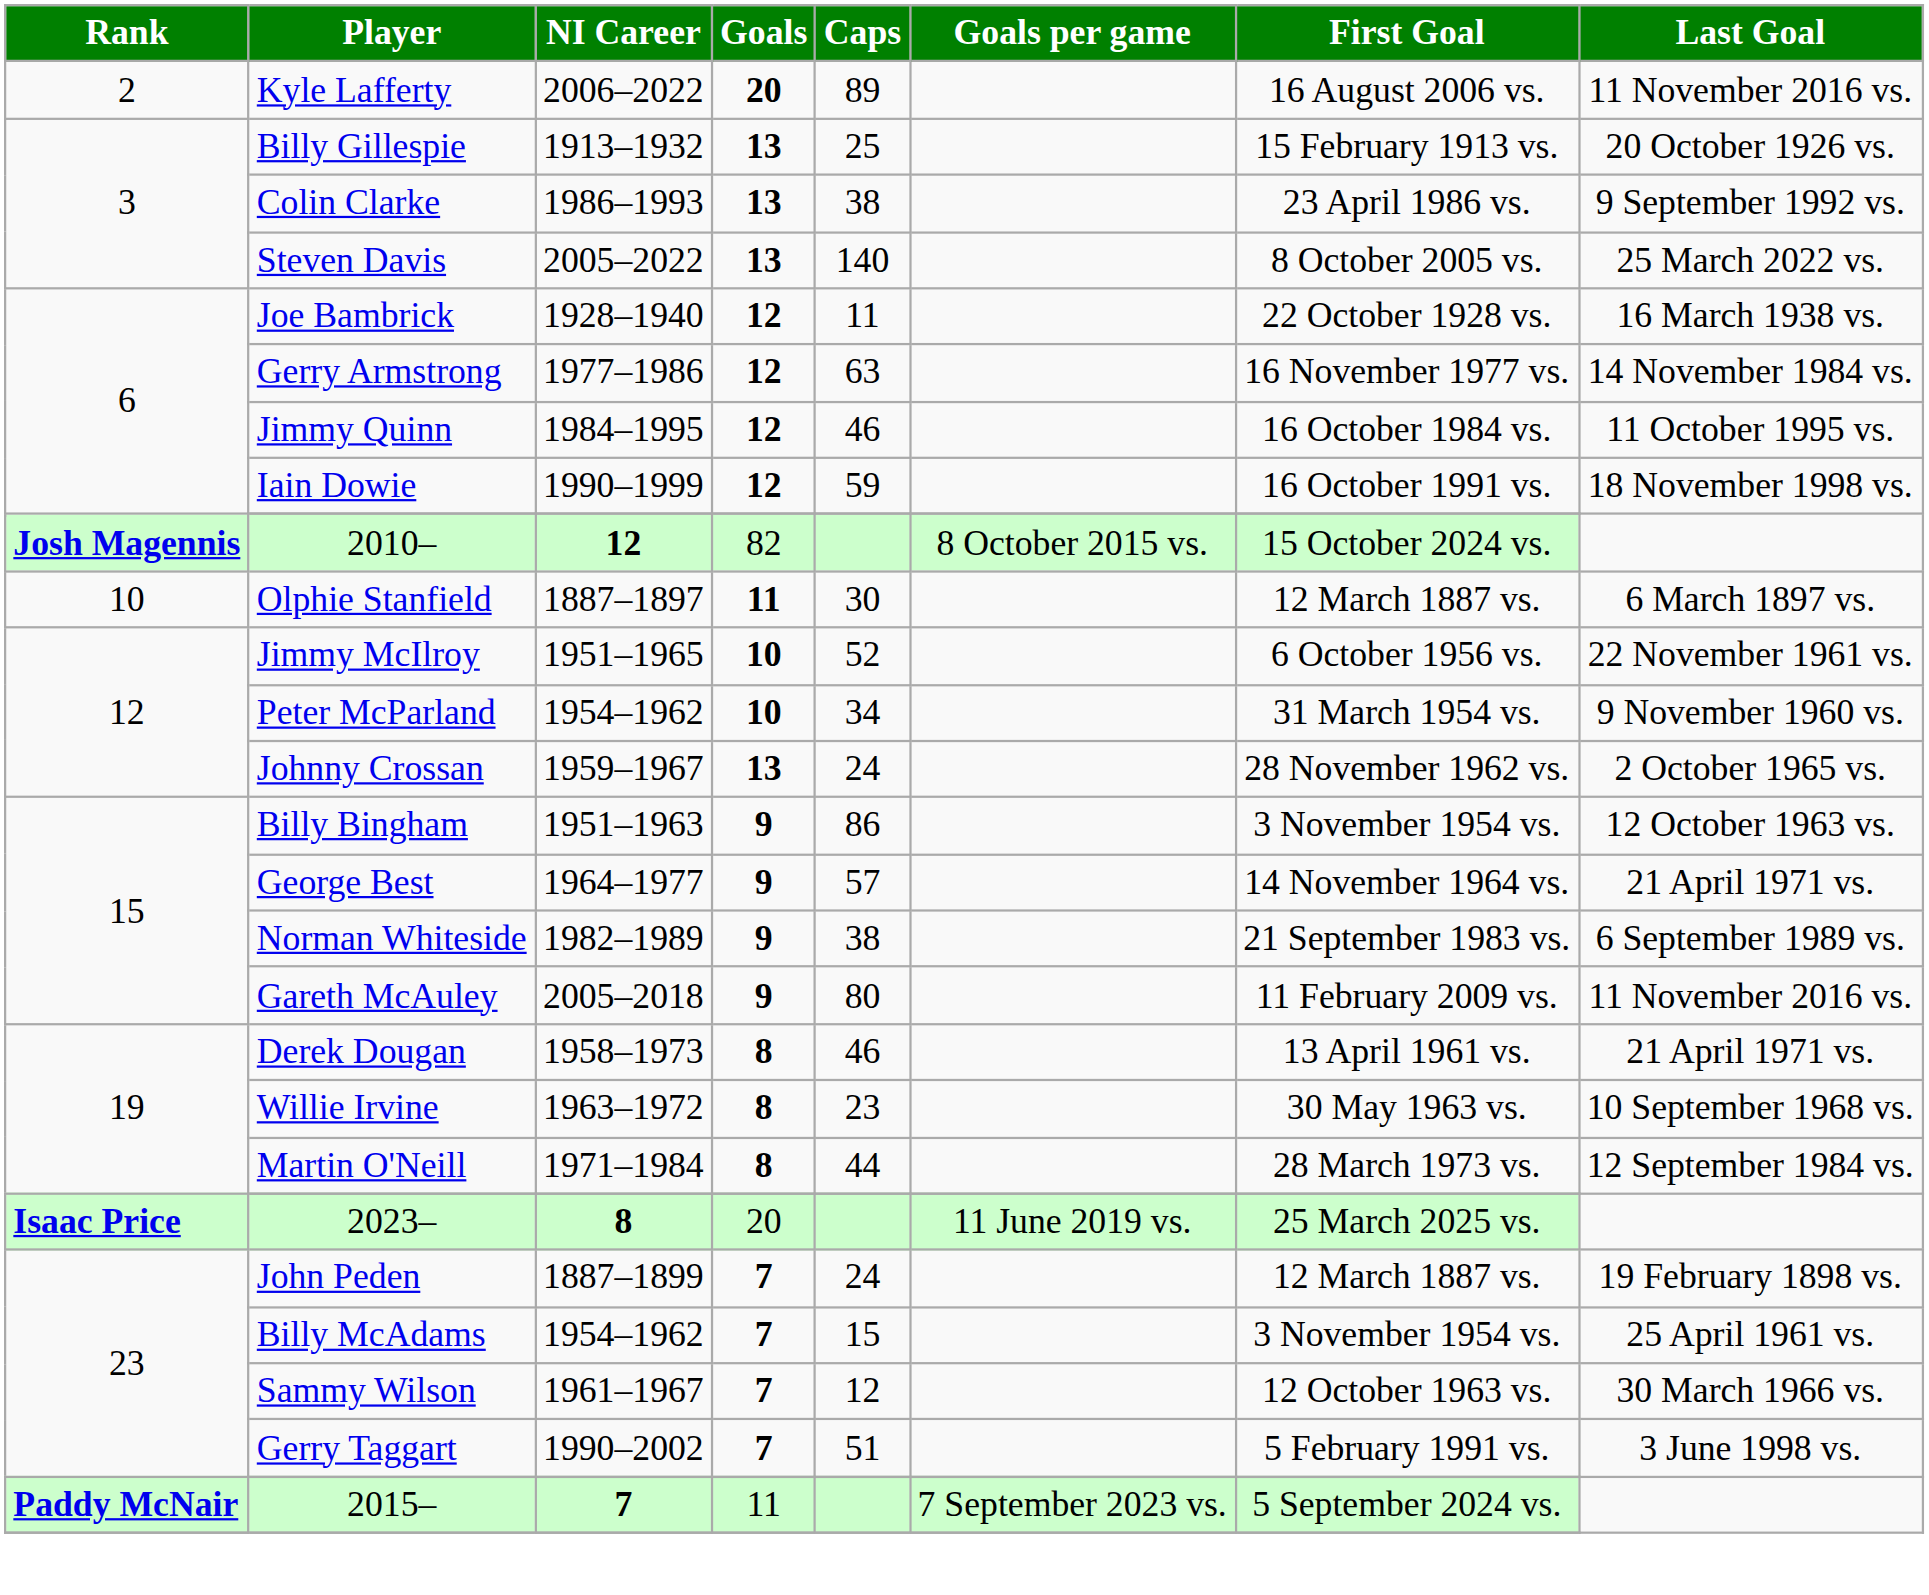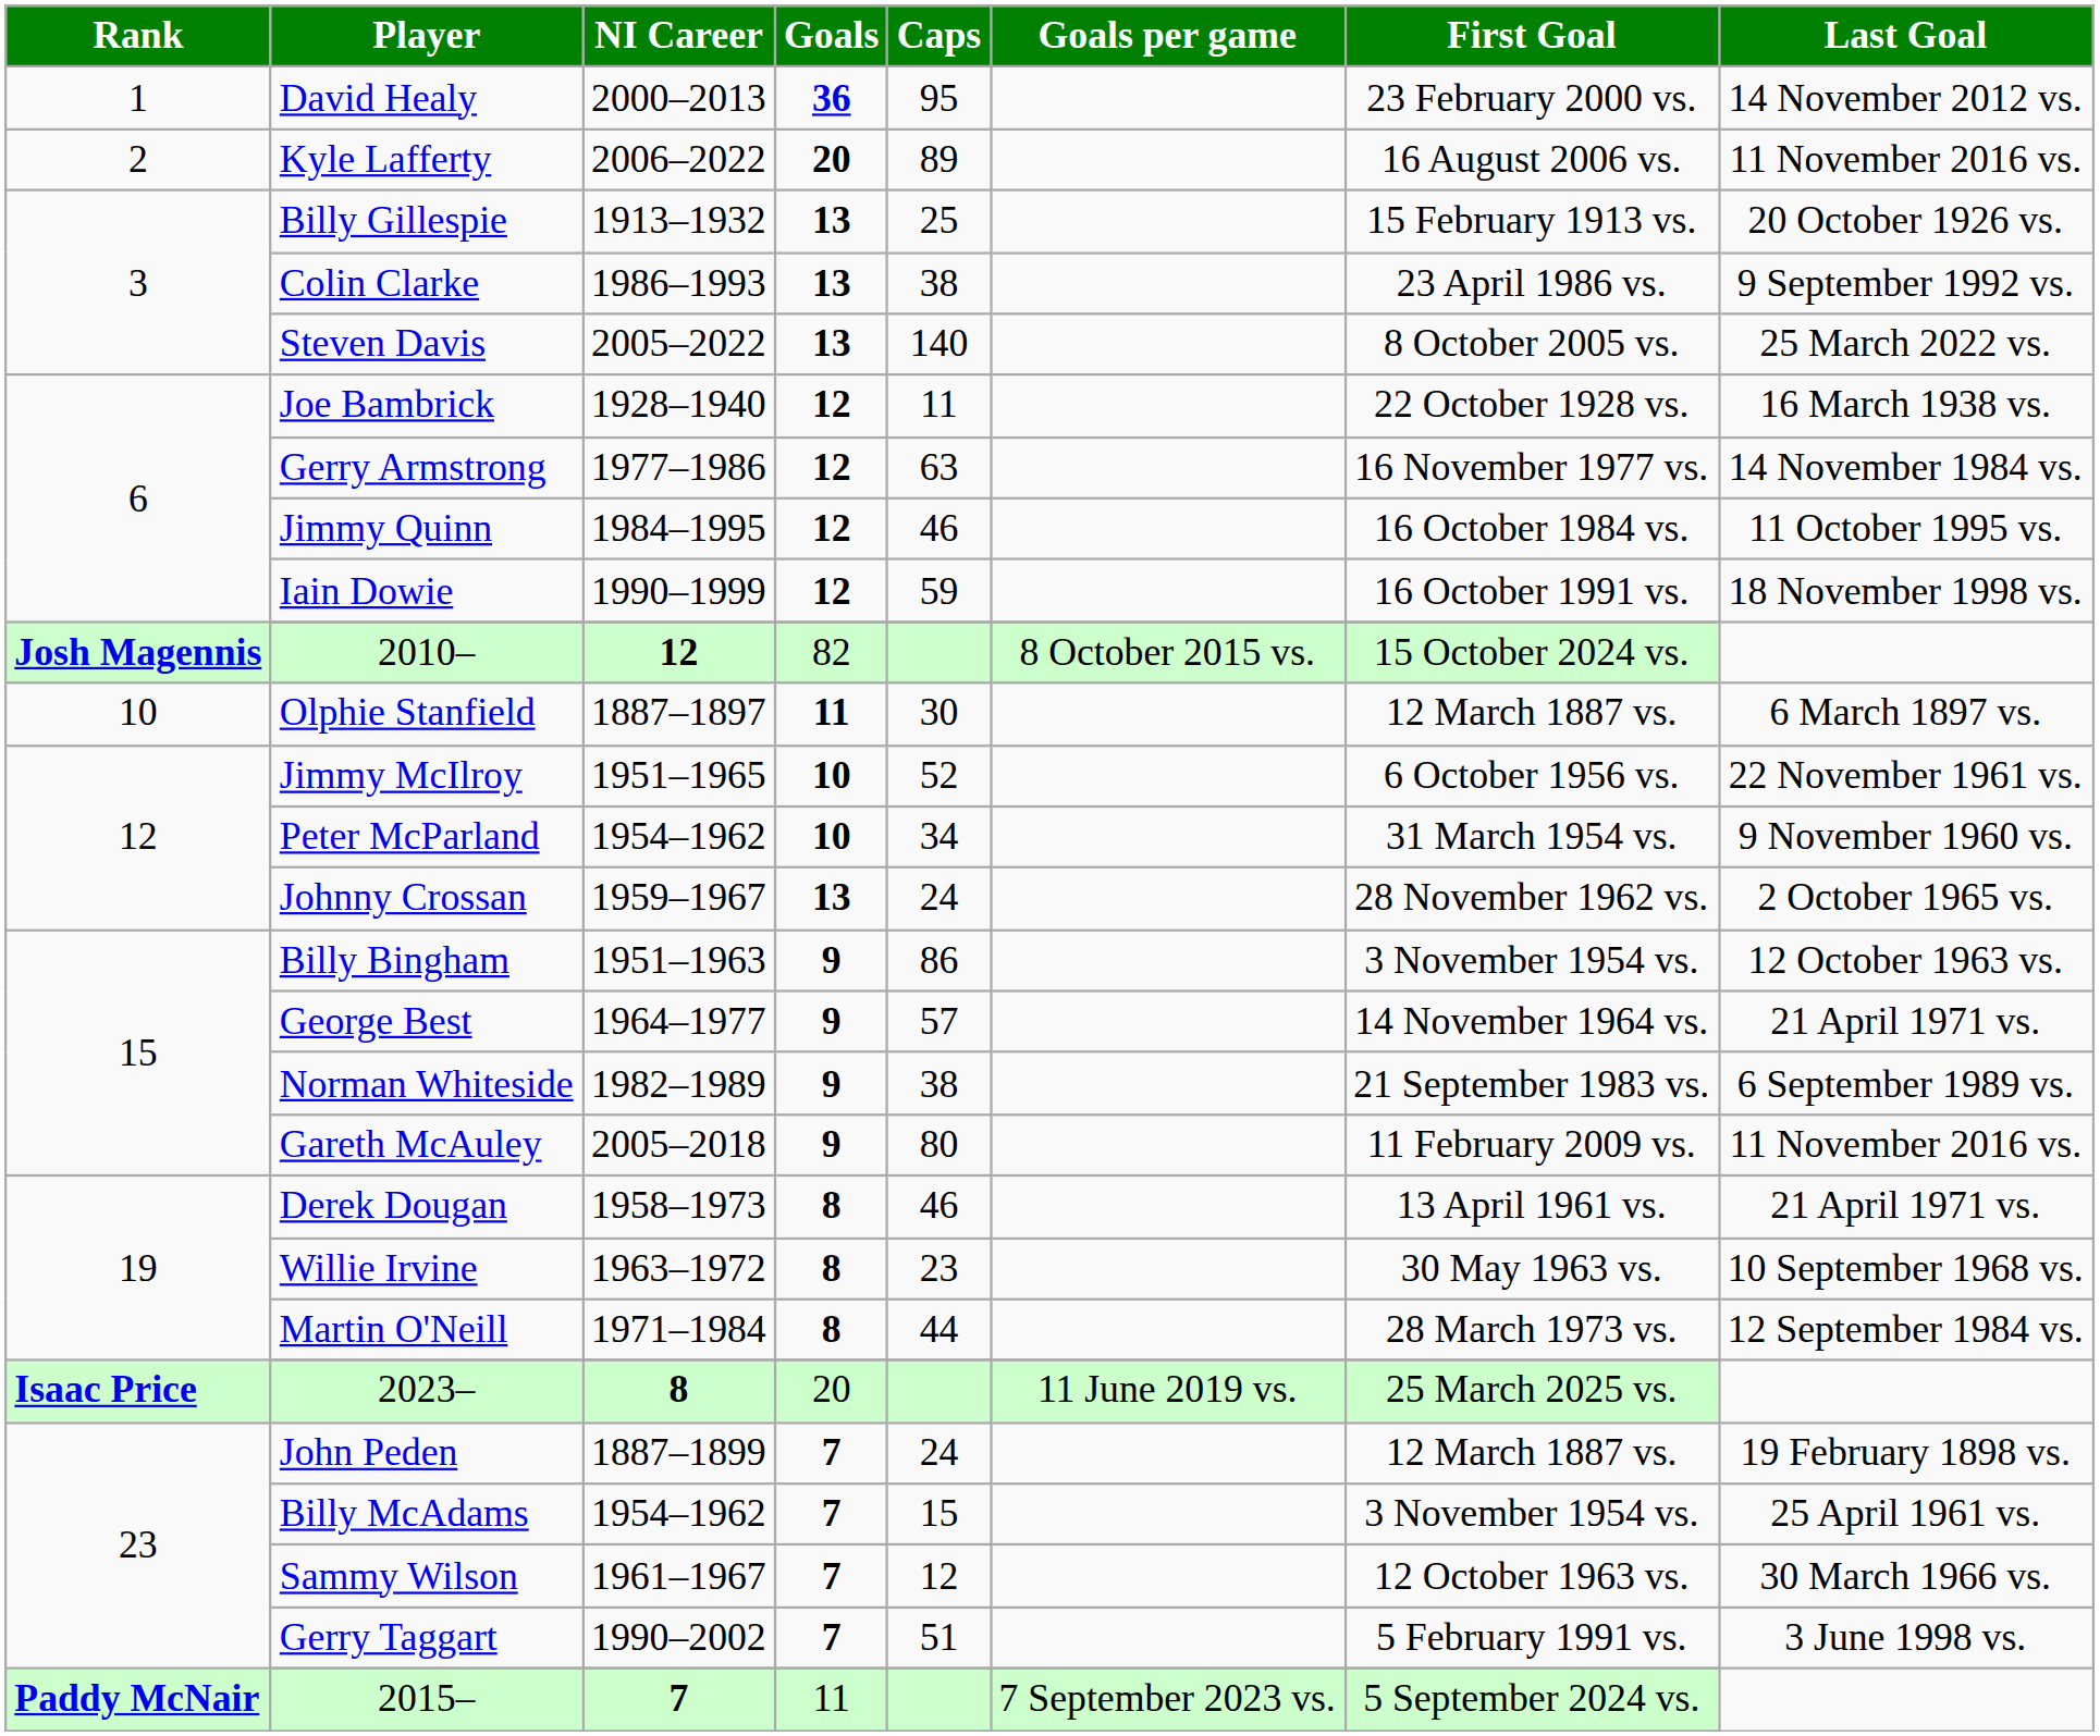+ row: 1 | David Healy | 2000–2013 | 36 | 95 | 23 February 2000 vs. | 14 November 2012 vs.
